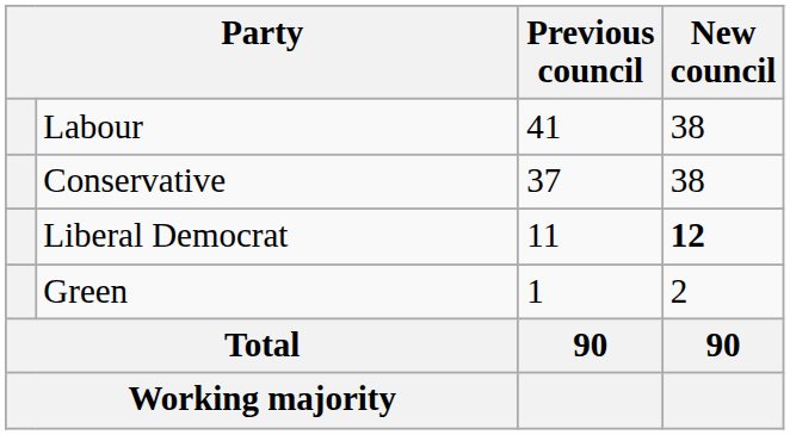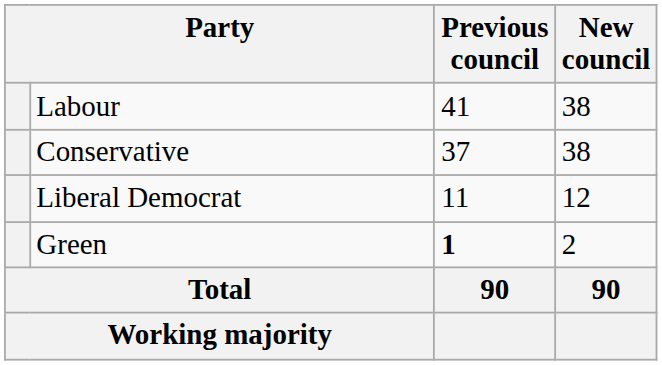Liberal Democrat | New council: bold -> normal
Green | Previous council: normal -> bold
